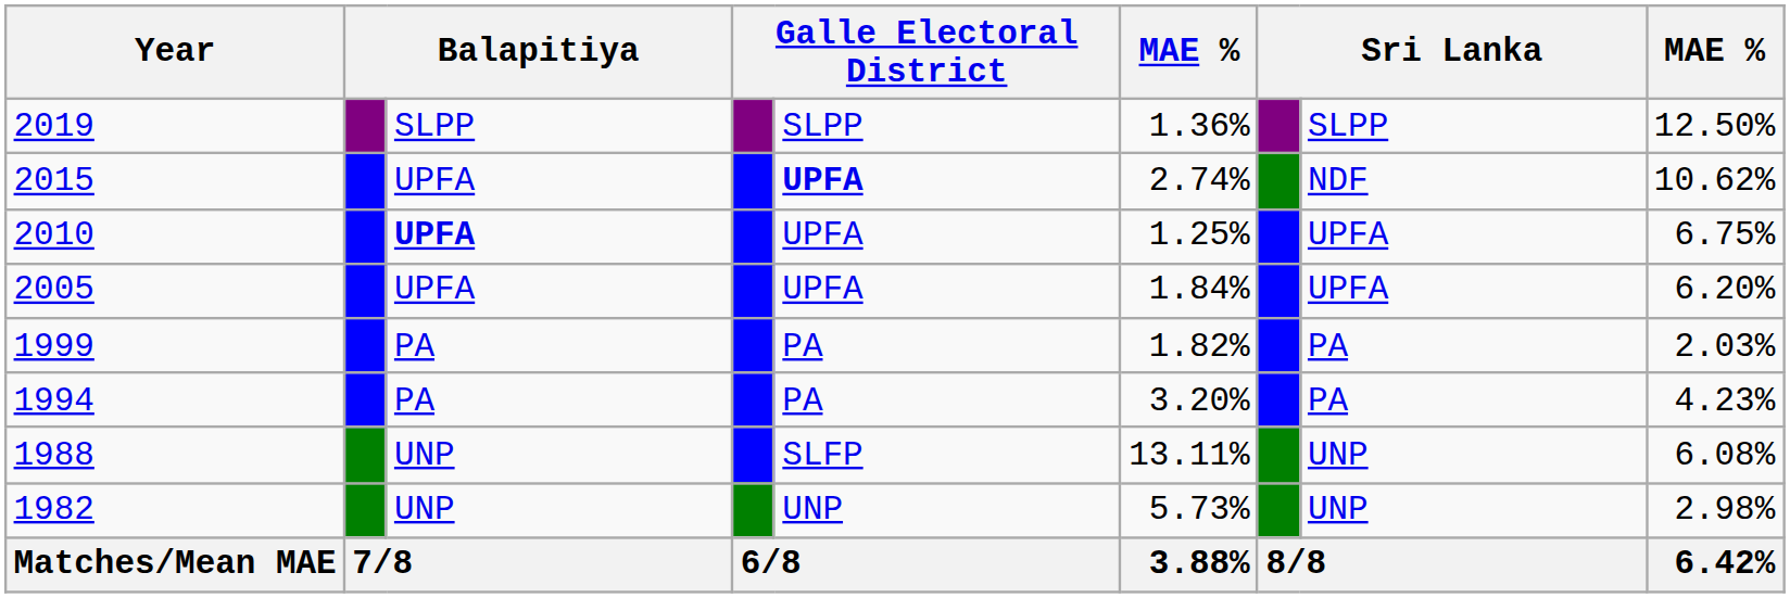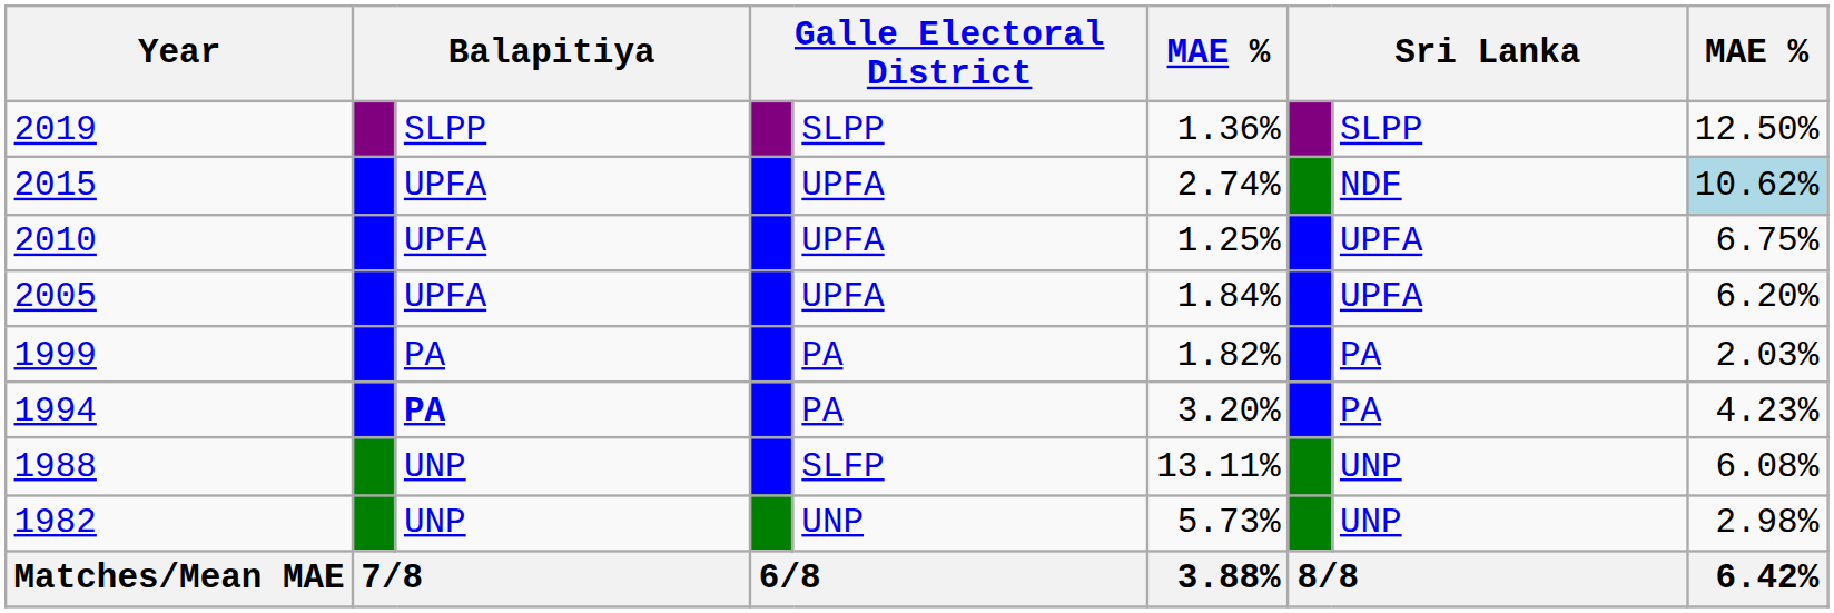2015 | column 5: bold -> normal
2015 | column 9: no background -> lightblue background
2010 | column 3: bold -> normal
1994 | column 3: normal -> bold
